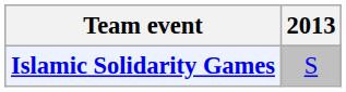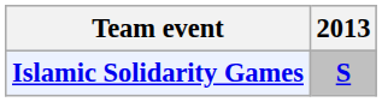Islamic Solidarity Games | 2013: normal -> bold
